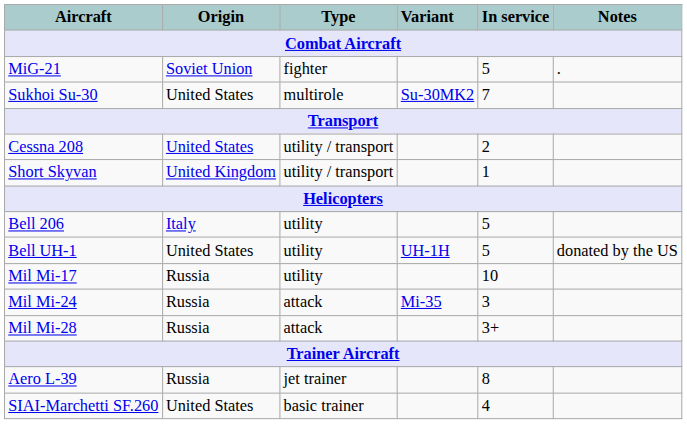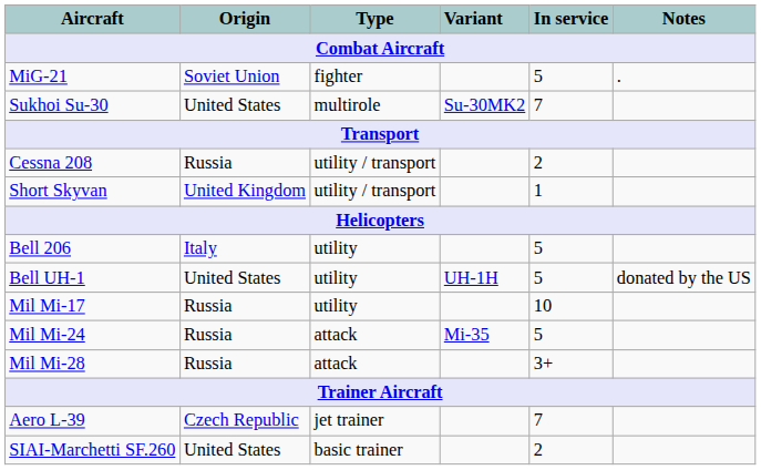Cessna 208 | Origin: United States -> Russia
Mil Mi-24 | In service: 3 -> 5
Aero L-39 | Origin: Russia -> Czech Republic
Aero L-39 | In service: 8 -> 7
SIAI-Marchetti SF.260 | In service: 4 -> 2
